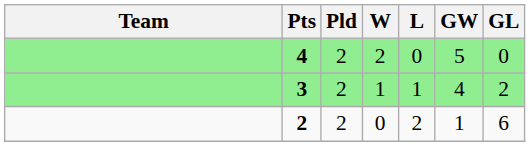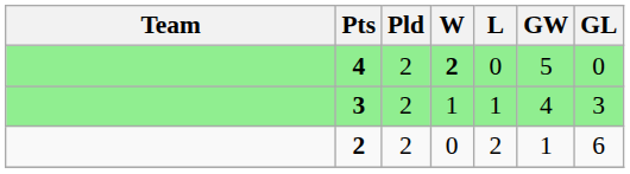row 2 | W: normal -> bold
row 3 | GL: 2 -> 3
